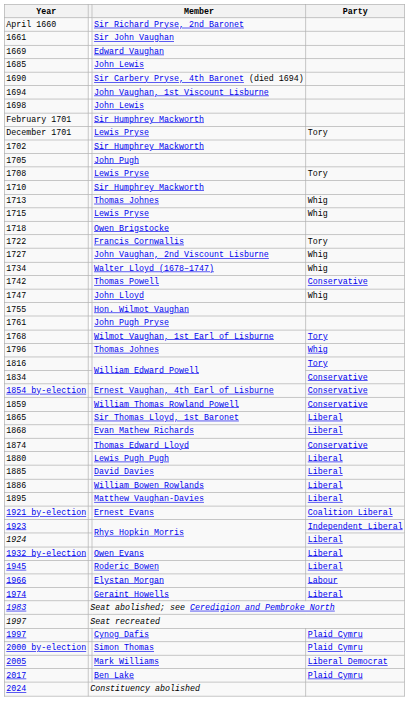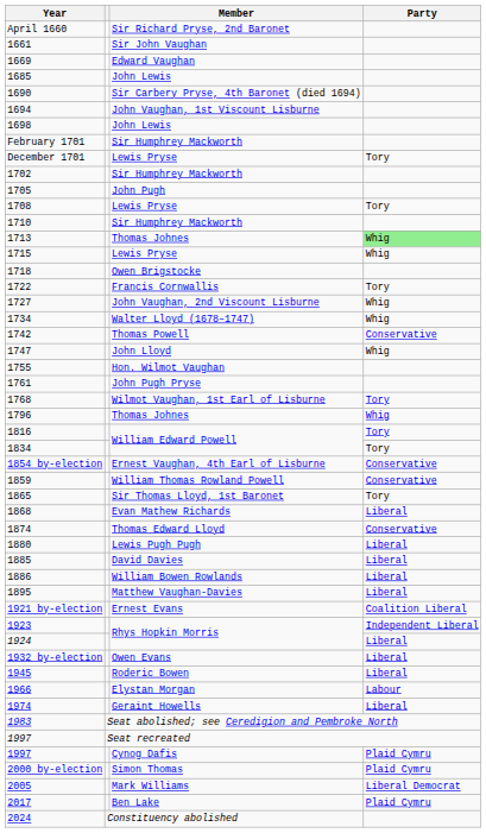1713 | Party: no background -> lightgreen background
1834 | Party: Conservative -> Tory
1865 | Party: Liberal -> Tory
